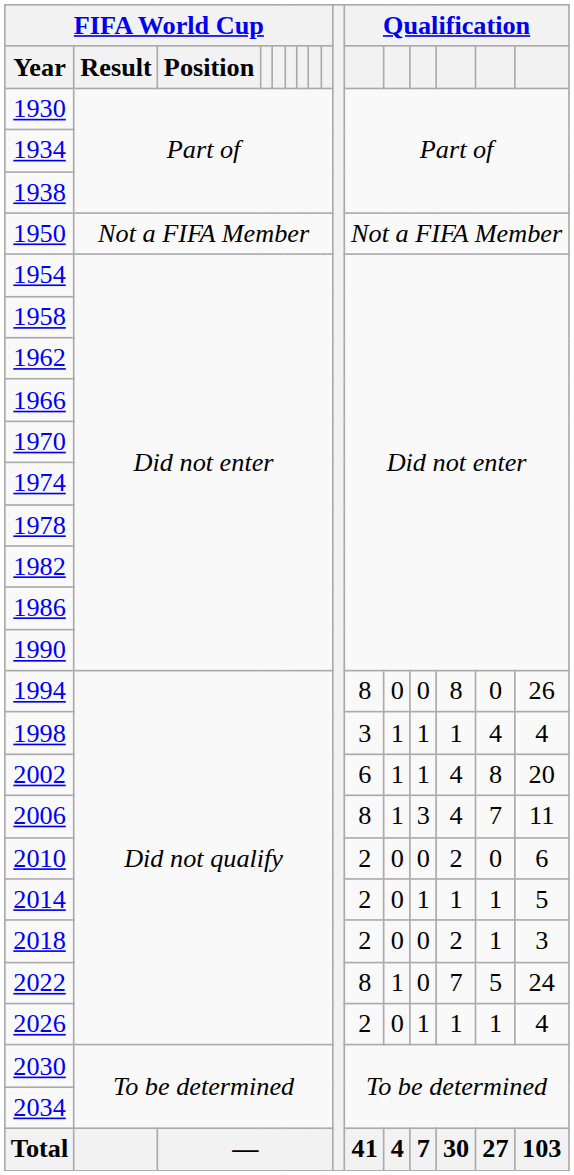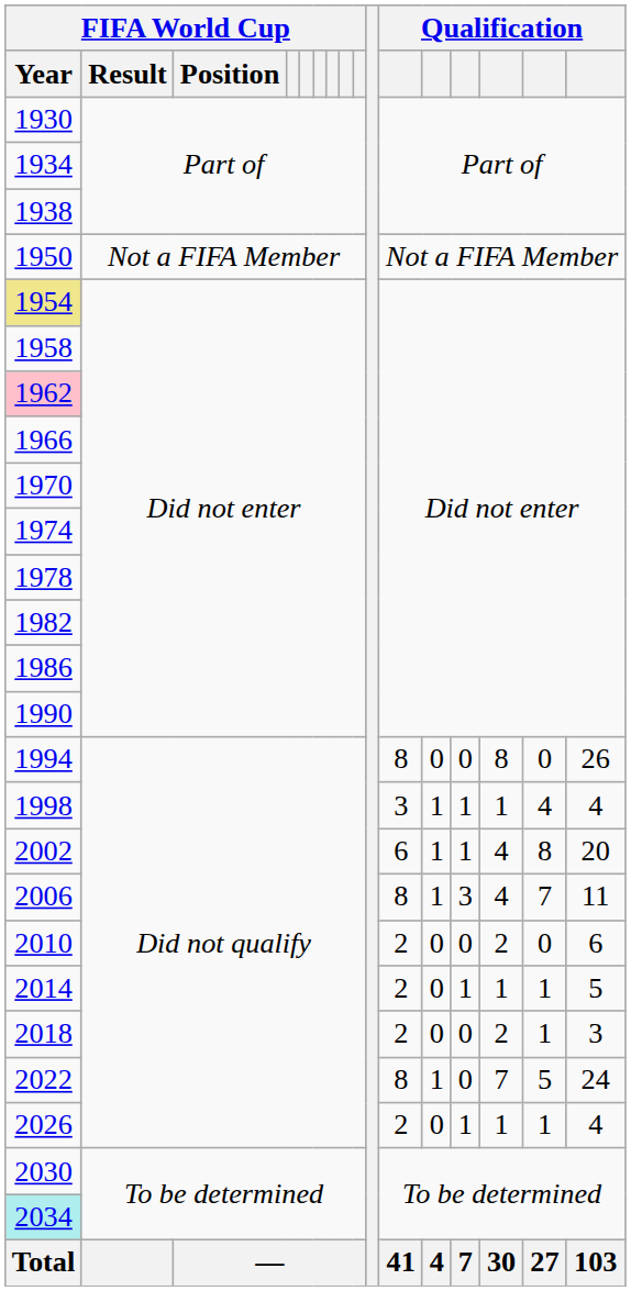1954 | FIFA World Cup / Year: no background -> khaki background
1962 | FIFA World Cup / Year: no background -> pink background
2034 | FIFA World Cup / Year: no background -> paleturquoise background
